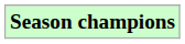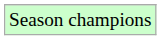row 1 | column 1: bold -> normal
